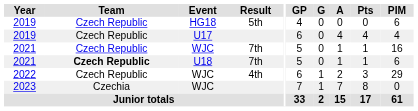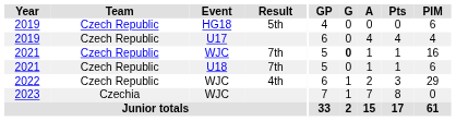2021 / WJC | G: normal -> bold
2021 / U18 | Team: bold -> normal
